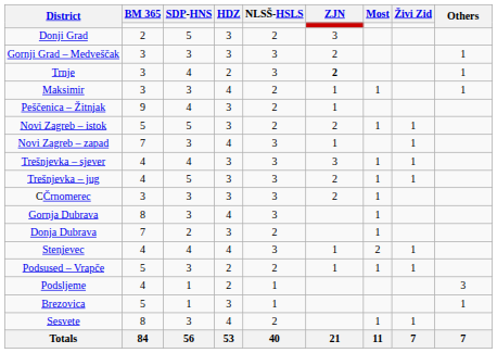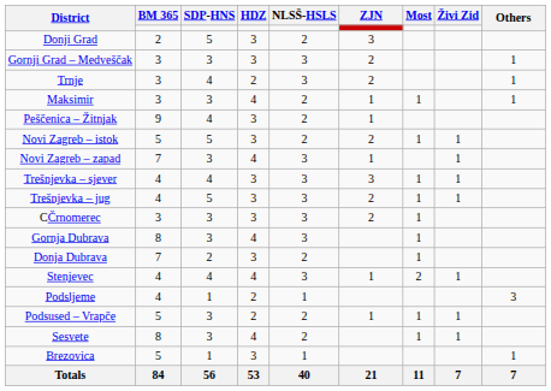Trnje | ZJN: bold -> normal
rows swapped: Podsused – Vrapče <-> Podsljeme
rows swapped: Sesvete <-> Brezovica
